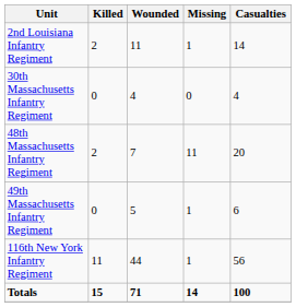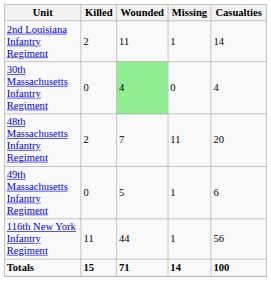30th Massachusetts Infantry Regiment | Wounded: no background -> lightgreen background
